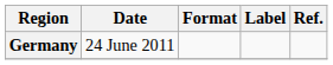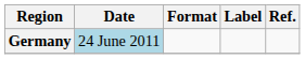Germany | Date: no background -> lightblue background
